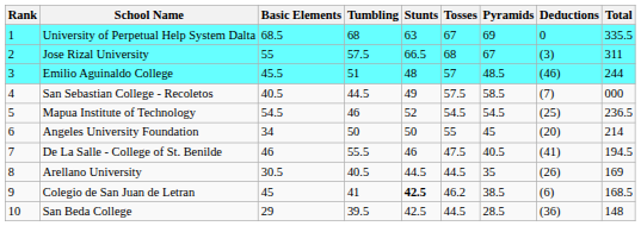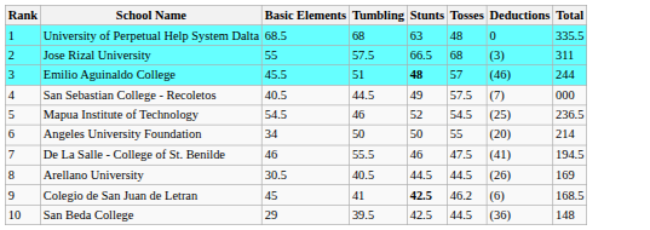- column: Pyramids | 69 | 67 | 48.5 | 58.5 | 54.5 | 45 | 40.5 | 35 | 38.5 | 28.5
University of Perpetual Help System Dalta | Tosses: 67 -> 48
Emilio Aguinaldo College | Stunts: normal -> bold
